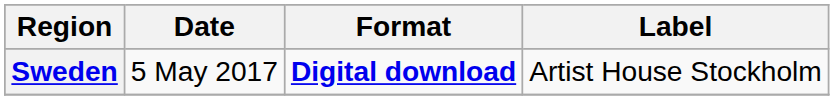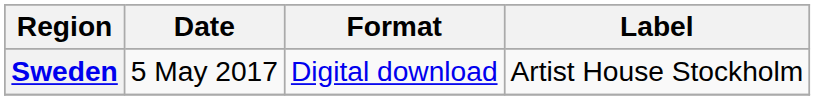Sweden | Format: bold -> normal
